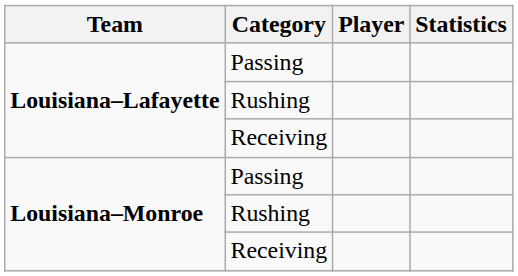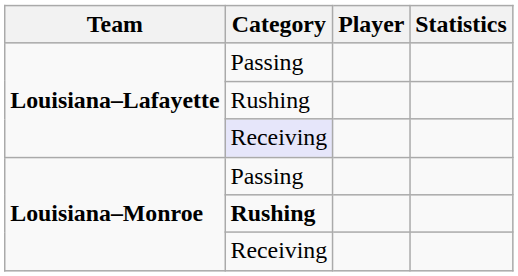Louisiana–Lafayette / Receiving | Category: no background -> lavender background
Louisiana–Monroe / Rushing | Category: normal -> bold
